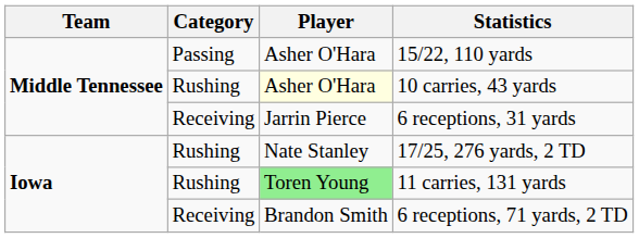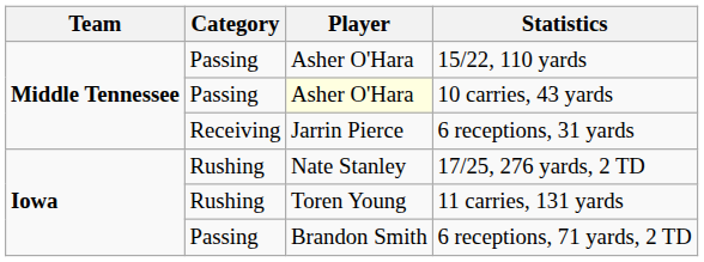10 carries, 43 yards | Category: Rushing -> Passing
11 carries, 131 yards | Player: lightgreen background -> no background
6 receptions, 71 yards, 2 TD | Category: Receiving -> Passing
